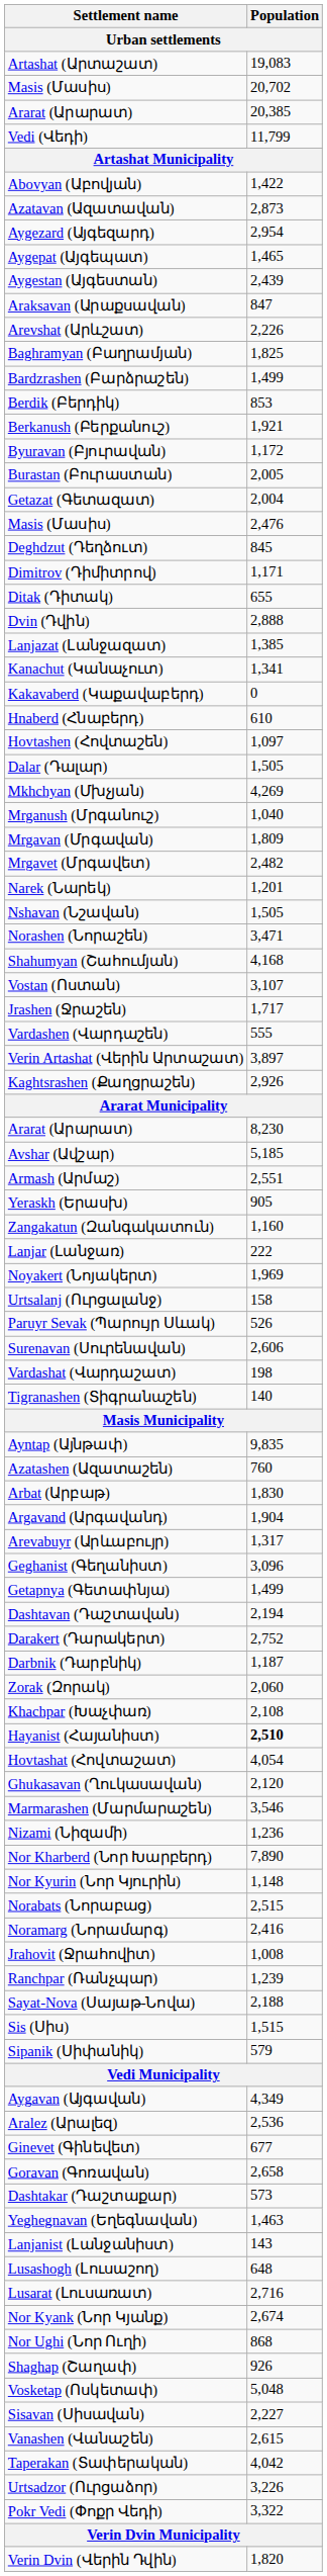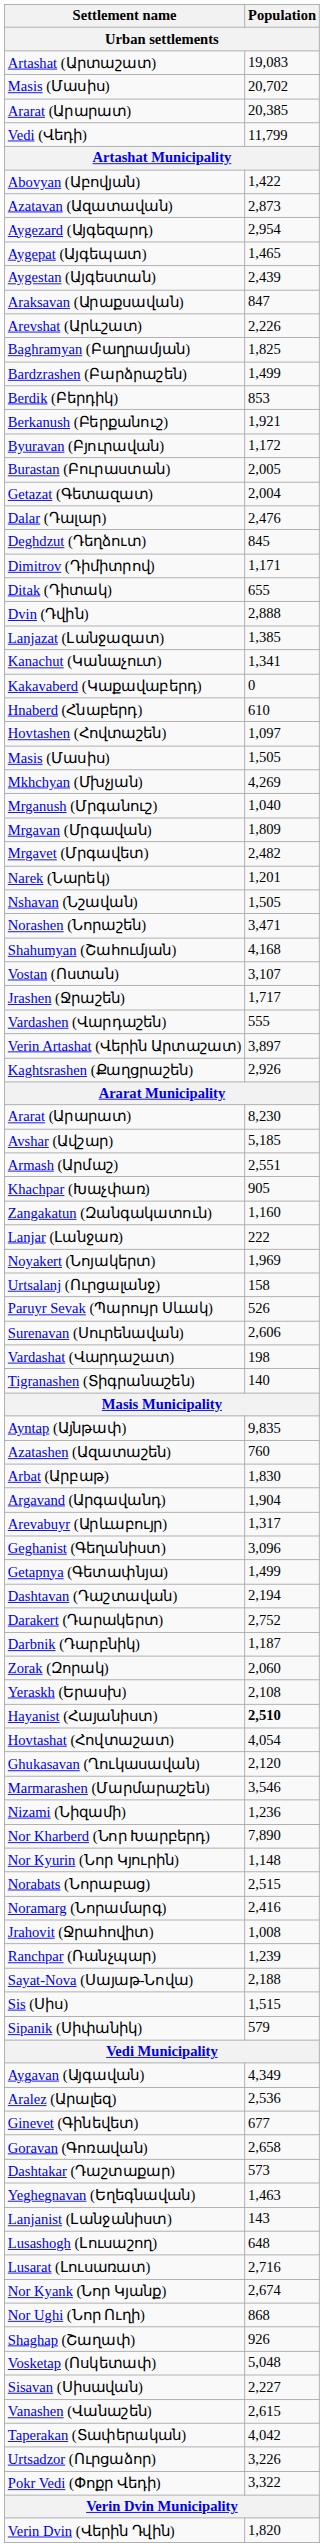row 22 | Settlement name: Masis (Մասիս) -> Dalar (Դալար)
row 32 | Settlement name: Dalar (Դալար) -> Masis (Մասիս)
row 50 | Settlement name: Yeraskh (Երասխ) -> Khachpar (Խաչփառ)
row 71 | Settlement name: Khachpar (Խաչփառ) -> Yeraskh (Երասխ)
